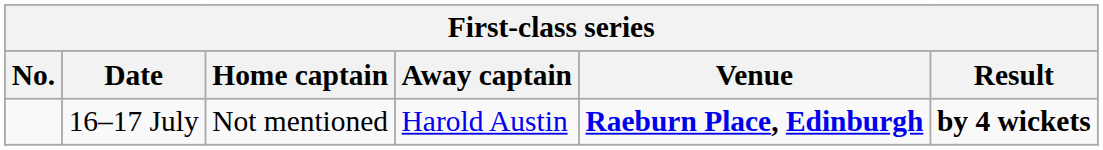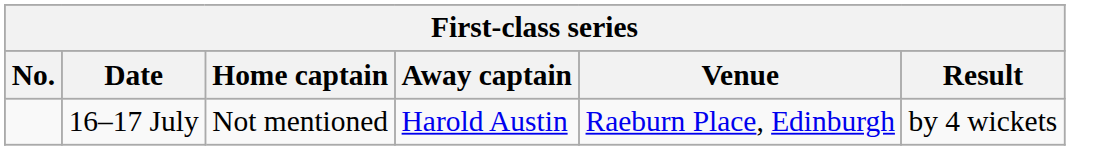16–17 July | Venue: bold -> normal
16–17 July | Result: bold -> normal
